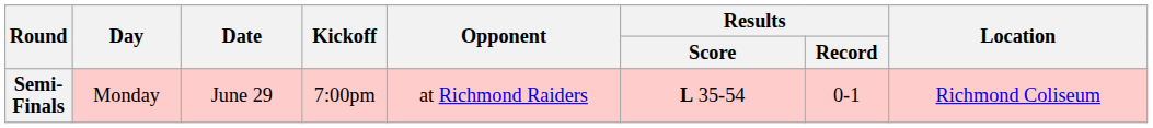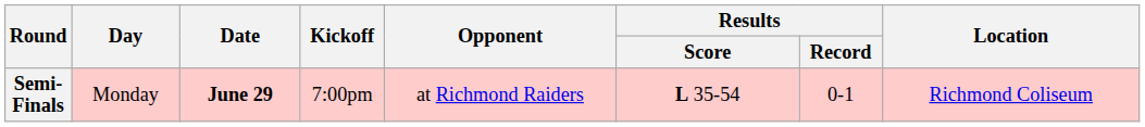Semi-Finals | Date: normal -> bold
